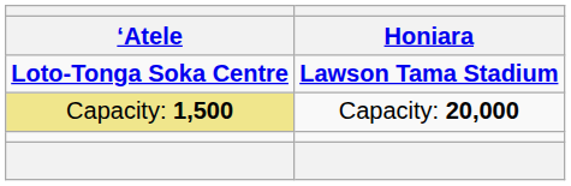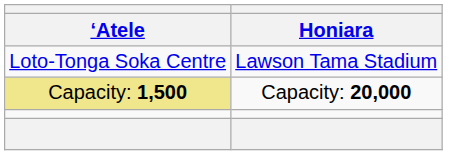row 3 | ‘Atele: bold -> normal
row 3 | Honiara: bold -> normal
